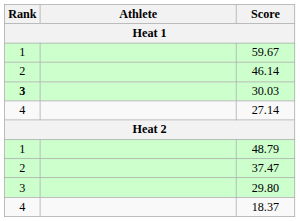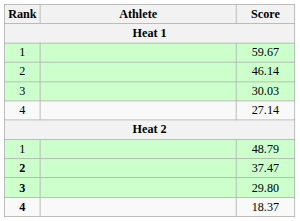30.03 | Rank: bold -> normal
37.47 | Rank: normal -> bold
29.80 | Rank: normal -> bold
18.37 | Rank: normal -> bold
